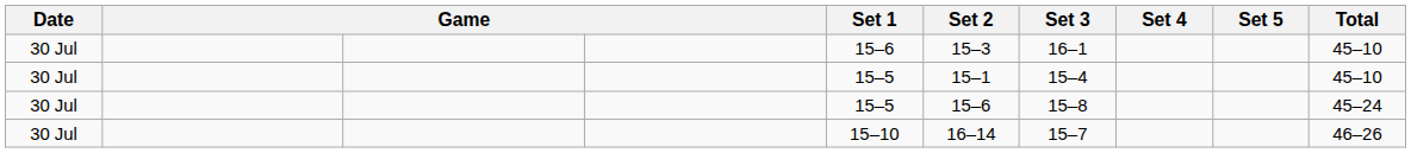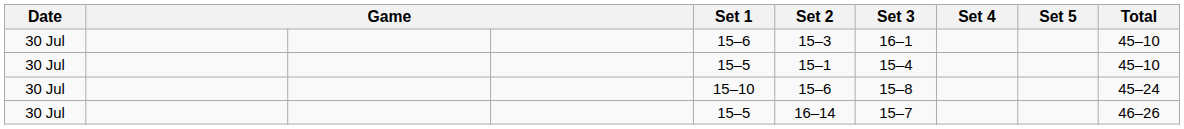row 4 | Set 1: 15–5 -> 15–10
row 5 | Set 1: 15–10 -> 15–5
